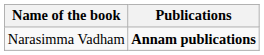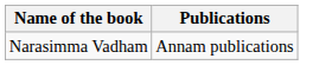Narasimma Vadham | Publications: bold -> normal
